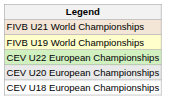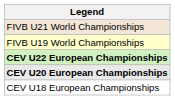row 4 | column 1: normal -> bold
row 5 | column 1: normal -> bold
